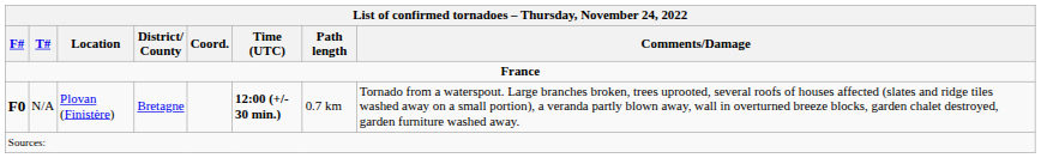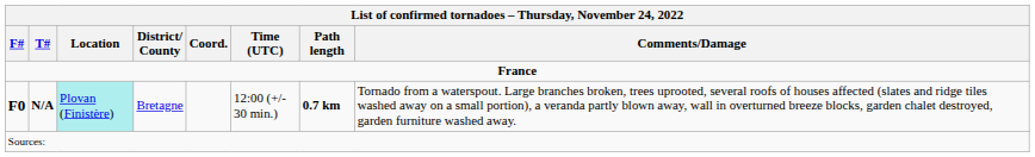F0 | T#: normal -> bold
F0 | Location: no background -> paleturquoise background
F0 | Time (UTC): bold -> normal
F0 | Path length: normal -> bold
